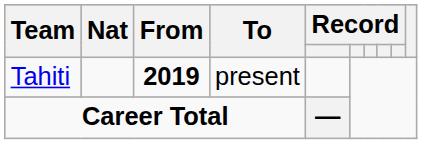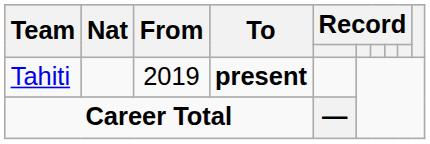Tahiti | From: bold -> normal
Tahiti | To: normal -> bold
